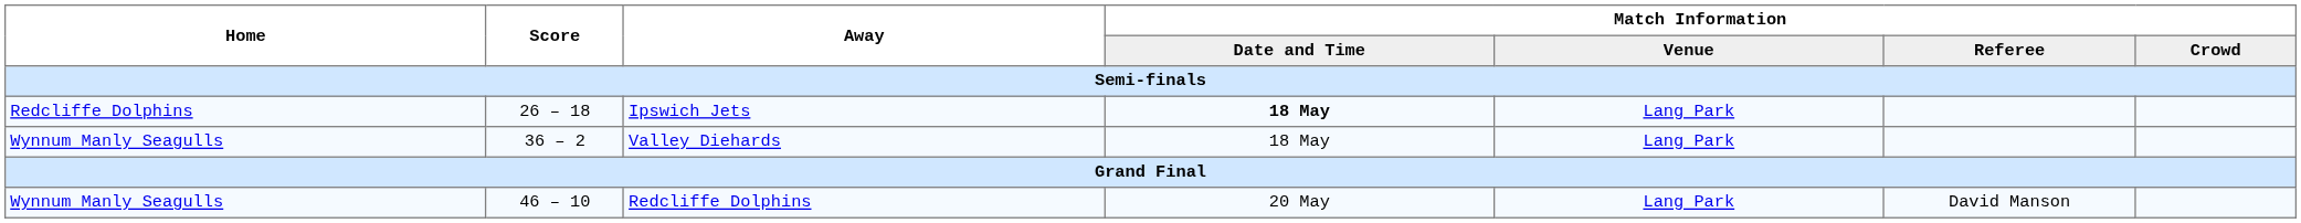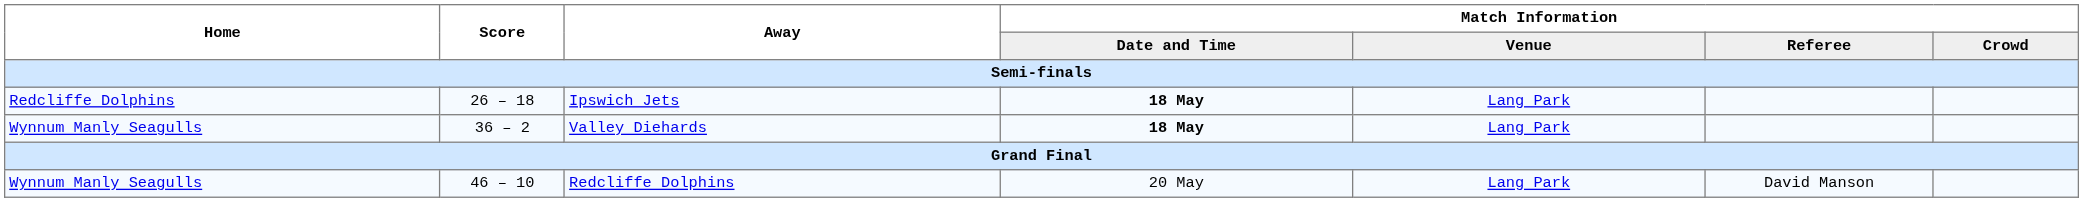Valley Diehards | Match Information / Date and Time: normal -> bold
